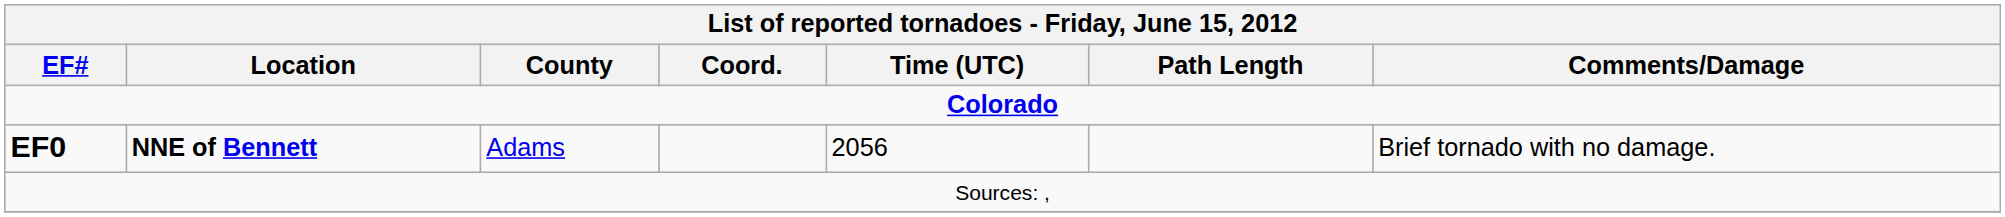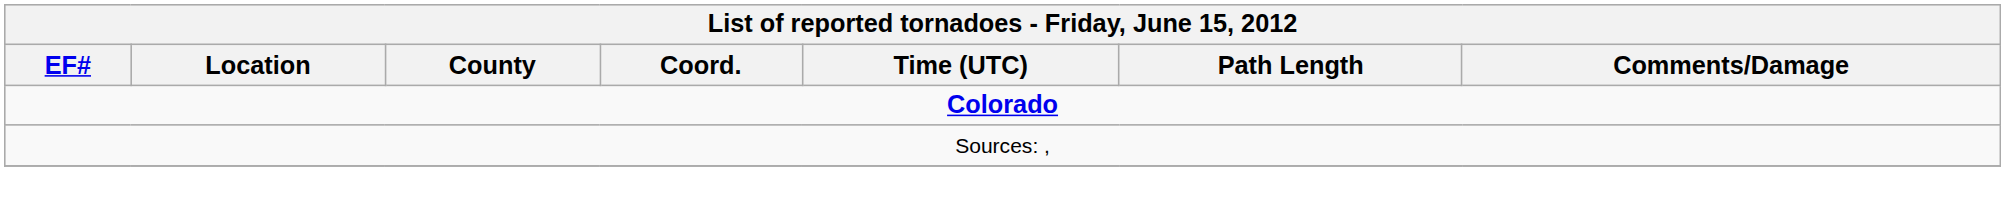- row: EF0 | NNE of Bennett | Adams | 2056 | Brief tornado with no damage.
